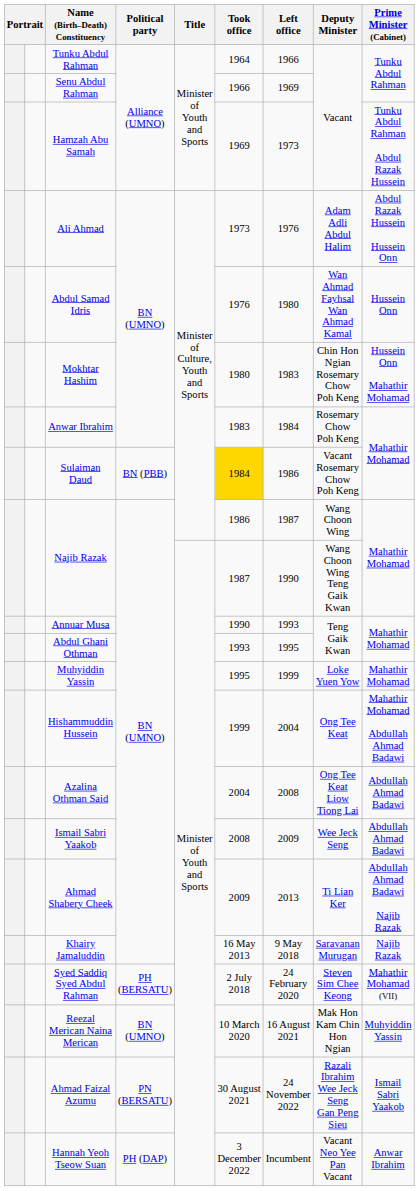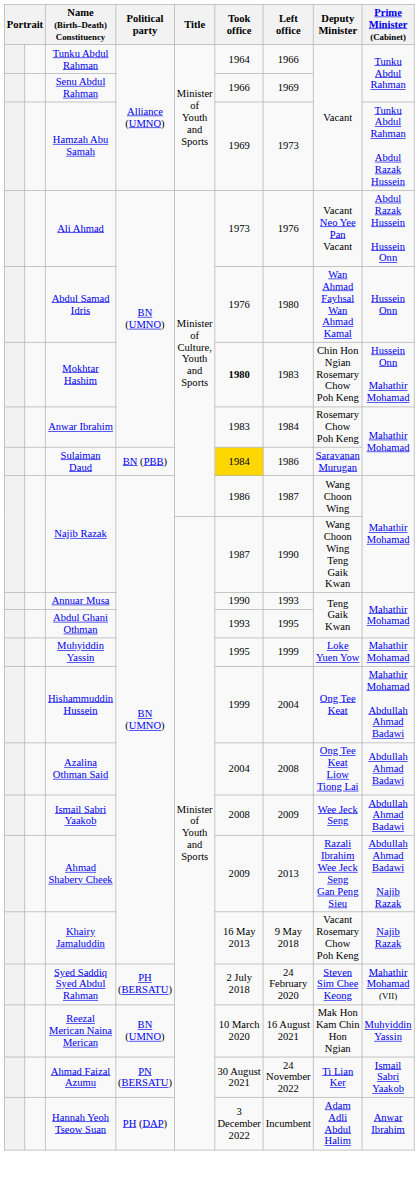Ali Ahmad | Deputy Minister: Adam Adli Abdul Halim -> Vacant Neo Yee Pan Vacant
Mokhtar Hashim | Took office: normal -> bold
Sulaiman Daud | Deputy Minister: Vacant Rosemary Chow Poh Keng -> Saravanan Murugan
Ahmad Shabery Cheek | Deputy Minister: Ti Lian Ker -> Razali Ibrahim Wee Jeck Seng Gan Peng Sieu
Khairy Jamaluddin | Deputy Minister: Saravanan Murugan -> Vacant Rosemary Chow Poh Keng
Ahmad Faizal Azumu | Deputy Minister: Razali Ibrahim Wee Jeck Seng Gan Peng Sieu -> Ti Lian Ker
Hannah Yeoh Tseow Suan | Deputy Minister: Vacant Neo Yee Pan Vacant -> Adam Adli Abdul Halim
